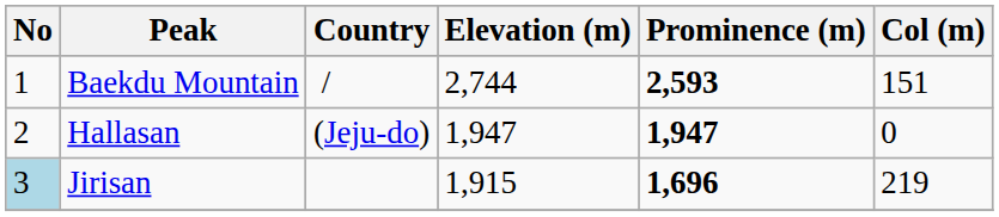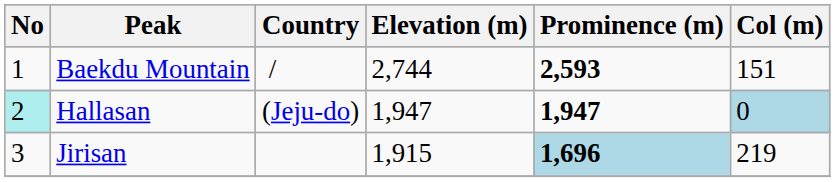Hallasan | No: no background -> paleturquoise background
Hallasan | Col (m): no background -> lightblue background
Jirisan | No: lightblue background -> no background
Jirisan | Prominence (m): no background -> lightblue background
